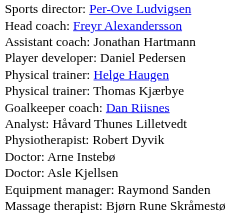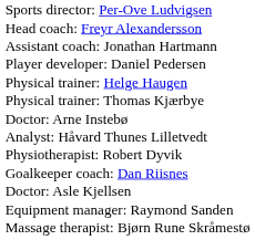row 7 | column 1: Goalkeeper coach: Dan Riisnes -> Doctor: Arne Instebø
row 10 | column 1: Doctor: Arne Instebø -> Goalkeeper coach: Dan Riisnes
